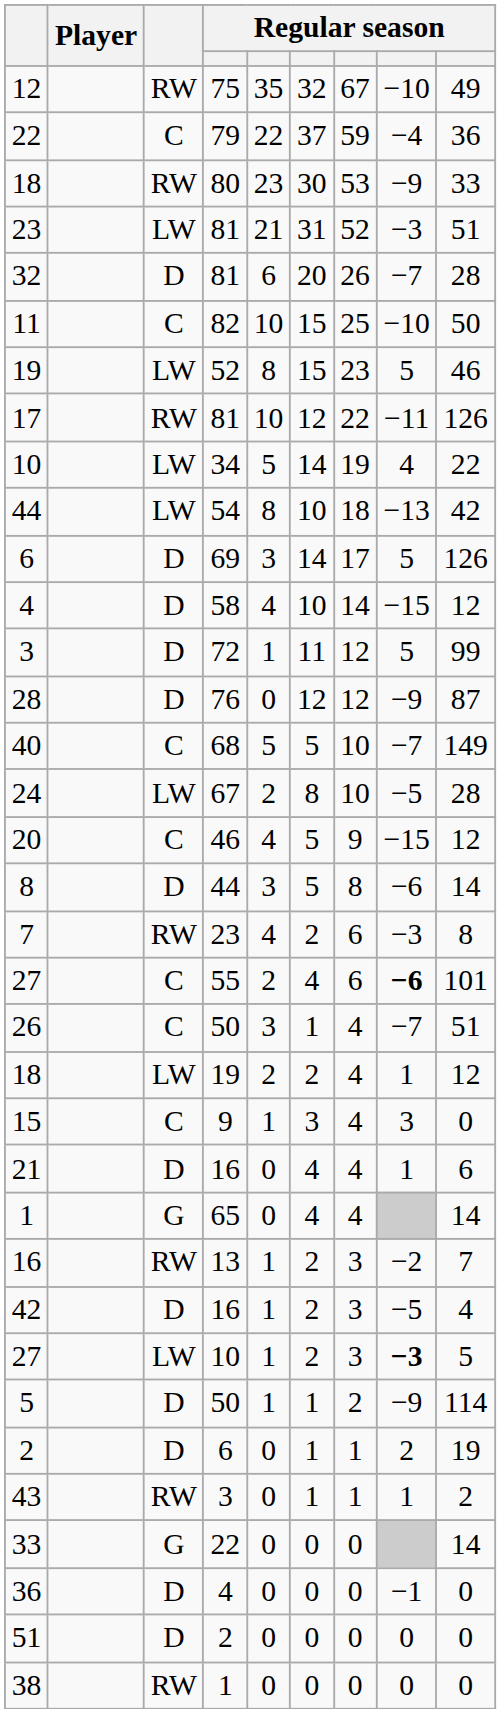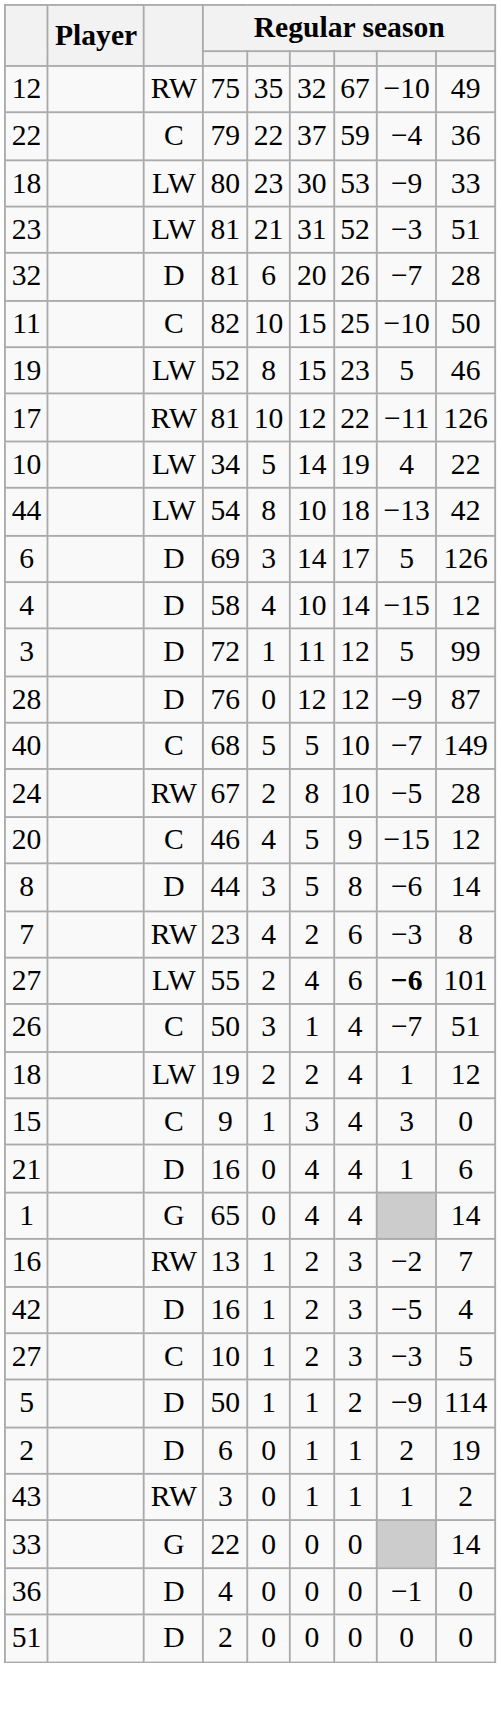18 / 80 | column 3: RW -> LW
24 | column 3: LW -> RW
27 / 55 | column 3: C -> LW
27 / 10 | column 3: LW -> C
27 / 10 | column 8: bold -> normal
- row: 38 | RW | 1 | 0 | 0 | 0 | 0 | 0
